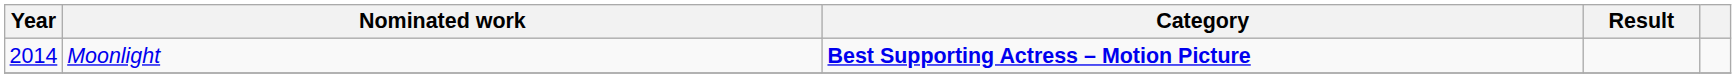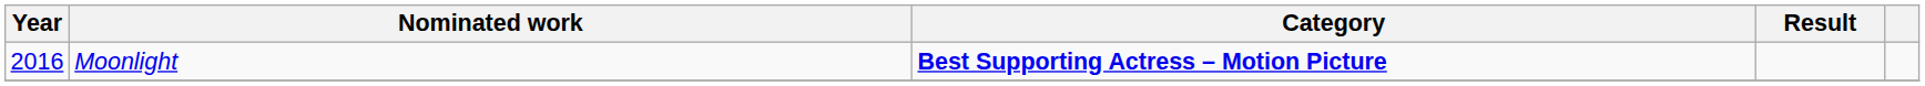Moonlight | Year: 2014 -> 2016
